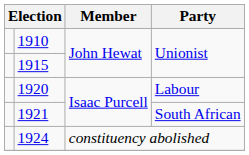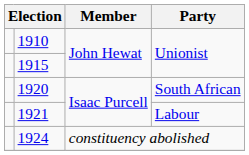1920 | Party: Labour -> South African
1921 | Party: South African -> Labour
